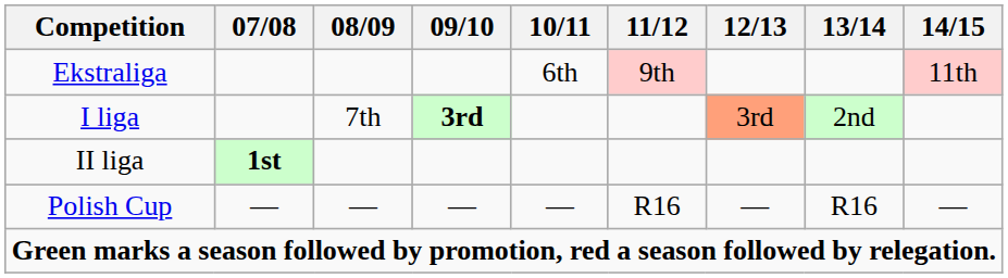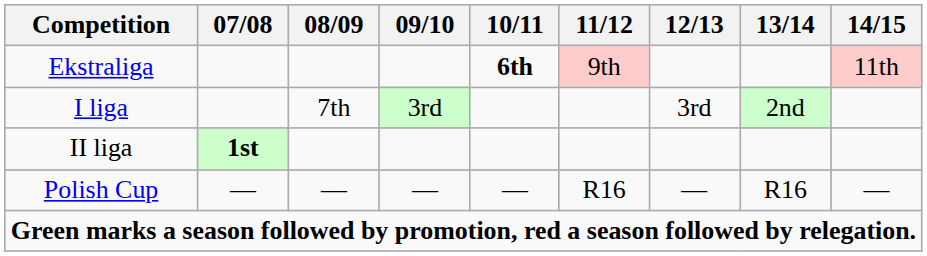Ekstraliga | 10/11: normal -> bold
I liga | 09/10: bold -> normal
I liga | 12/13: lightsalmon background -> no background
